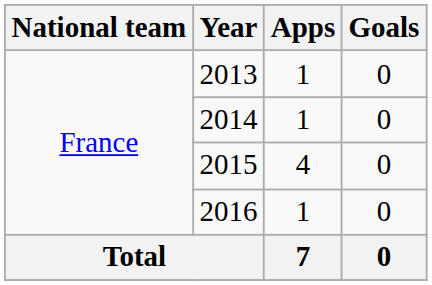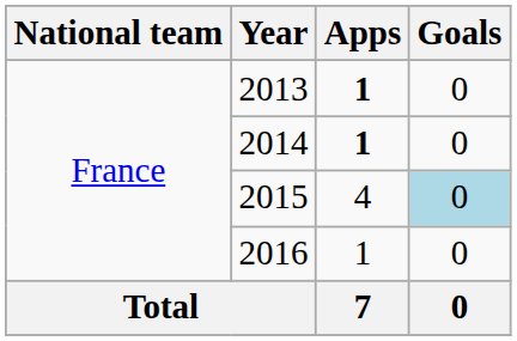2013 | Apps: normal -> bold
2014 | Apps: normal -> bold
2015 | Goals: no background -> lightblue background
